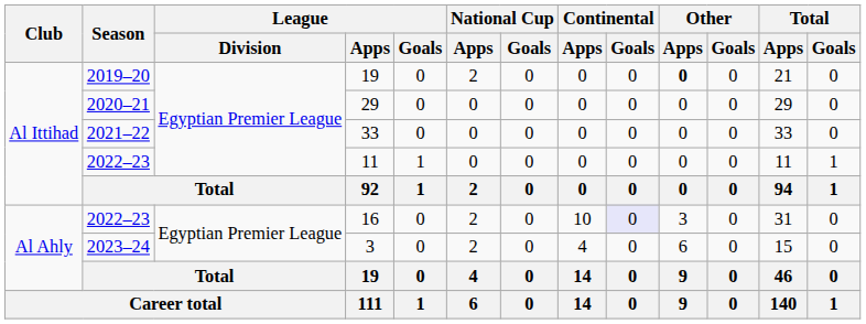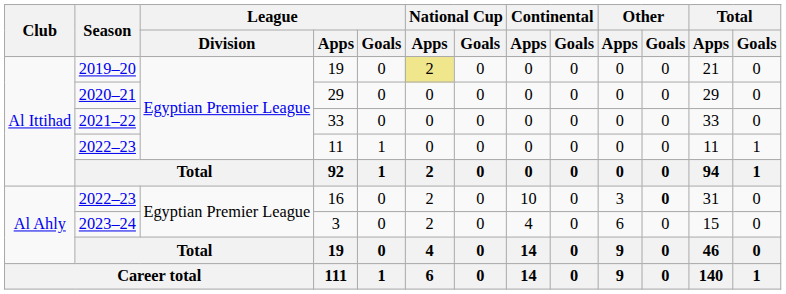2019–20 / 19 | National Cup / Apps: no background -> khaki background
2019–20 / 19 | Other / Apps: bold -> normal
16 | Continental / Goals: lavender background -> no background
16 | Other / Goals: normal -> bold
